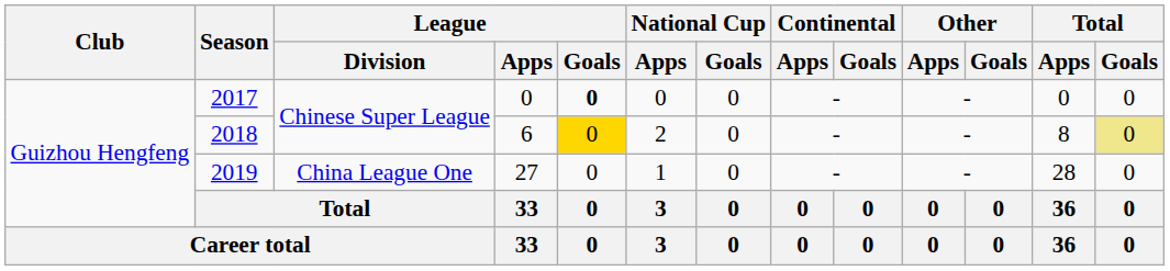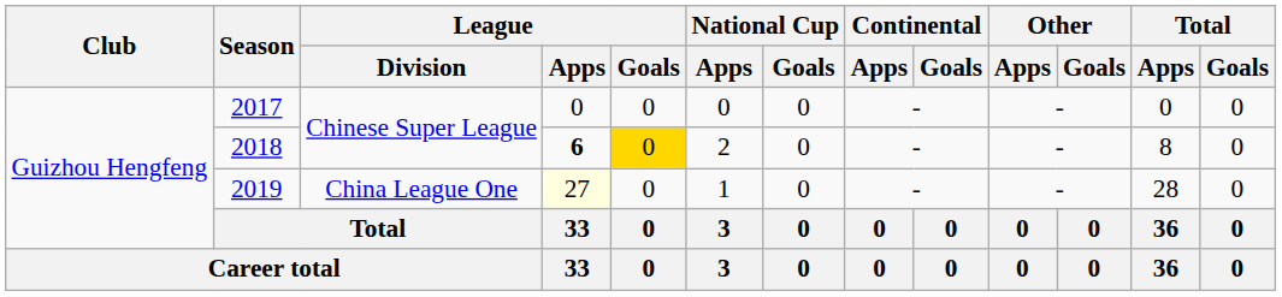2017 | League / Goals: bold -> normal
2018 | League / Apps: normal -> bold
2018 | Total / Goals: khaki background -> no background
2019 | League / Apps: no background -> lightyellow background
